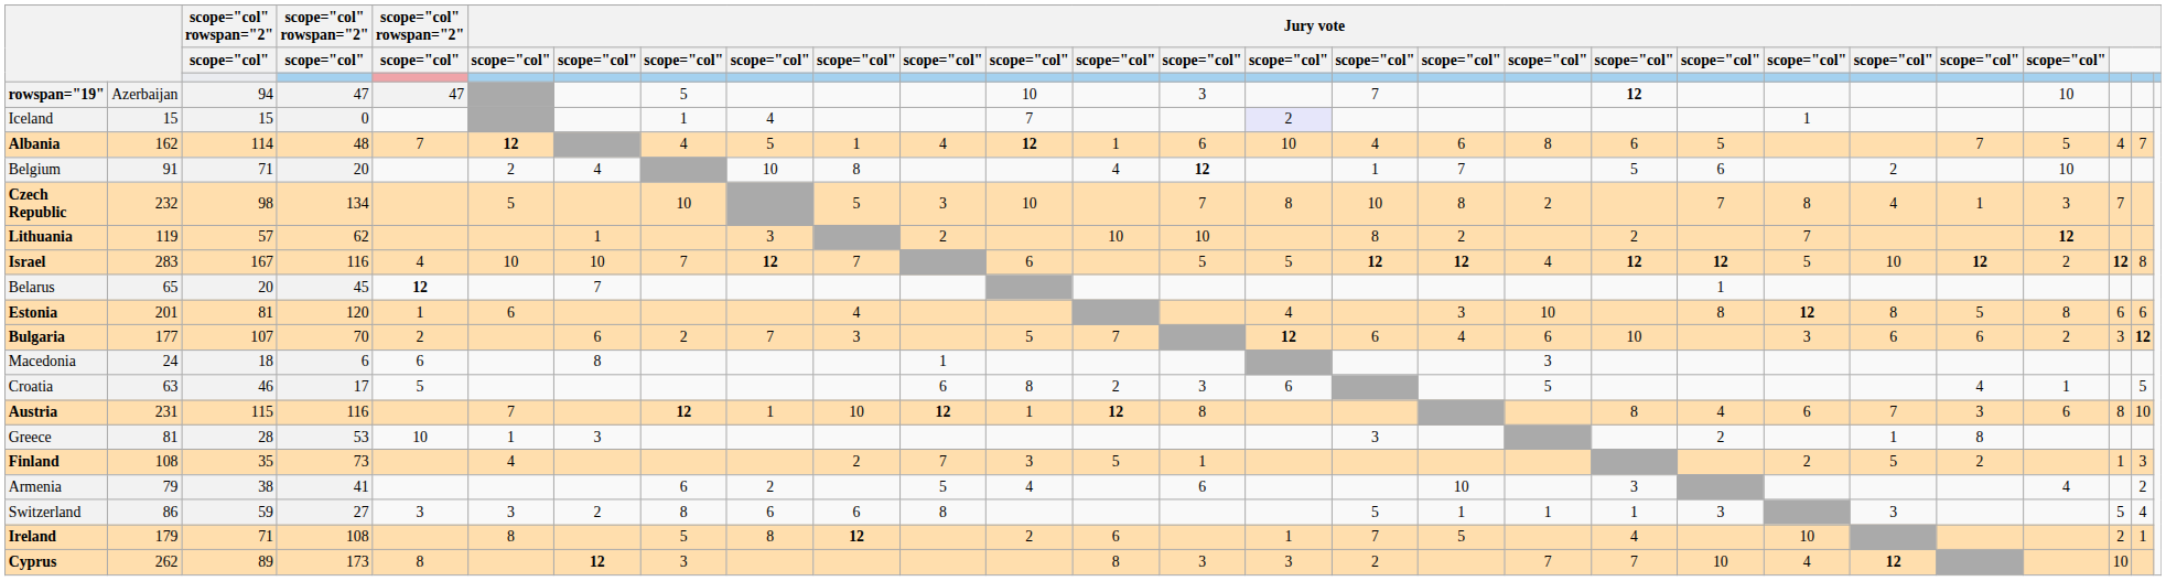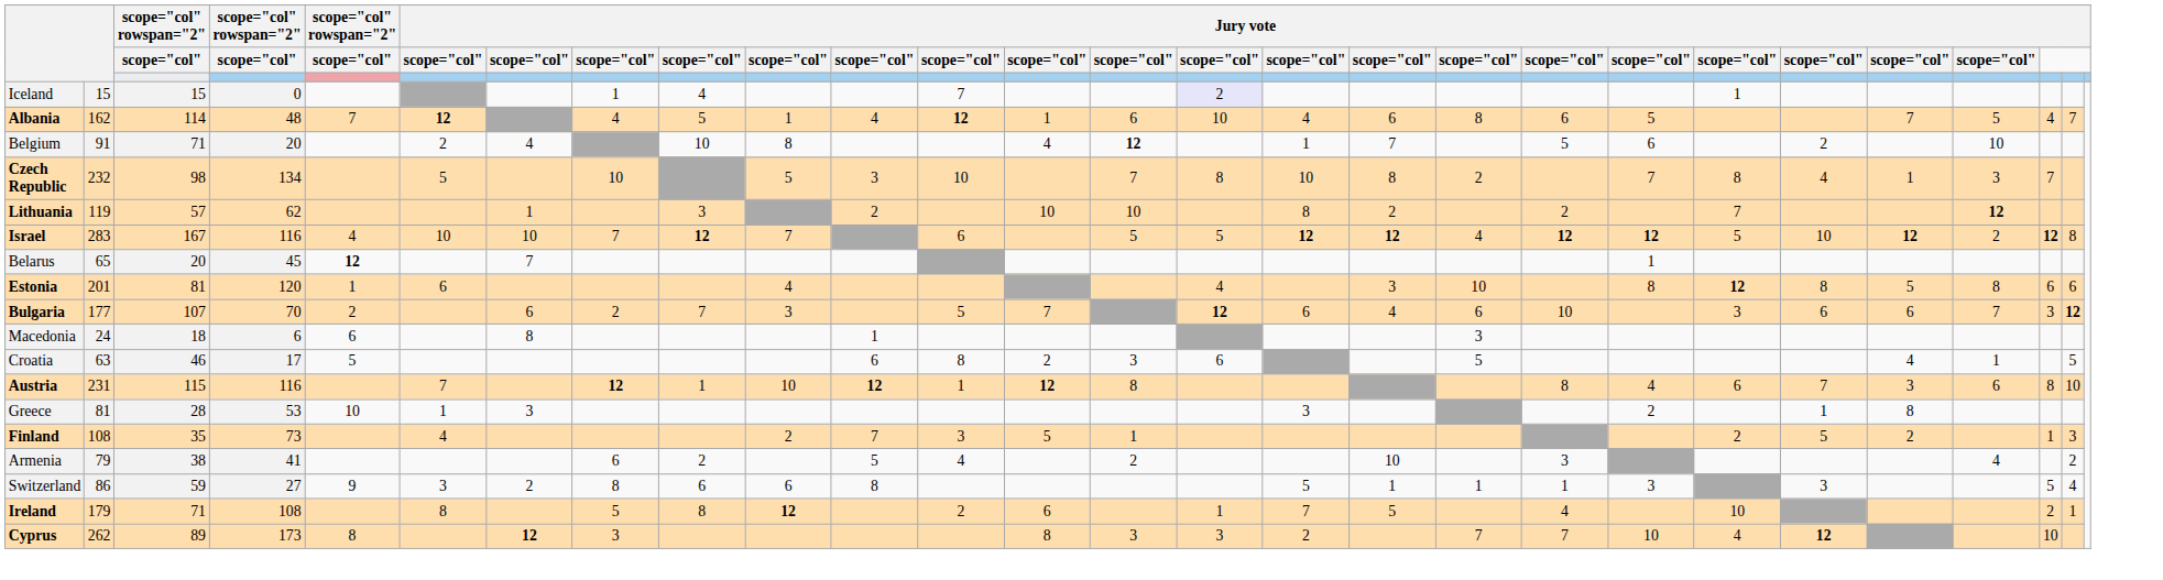- row: rowspan="19" | Azerbaijan | 94 | 47 | 47 | 5 | 10 | 3 | 7 | 12 | 10
Bulgaria | column 24: 2 -> 7
Armenia | column 14: 6 -> 2
Switzerland | column 5: 3 -> 9
